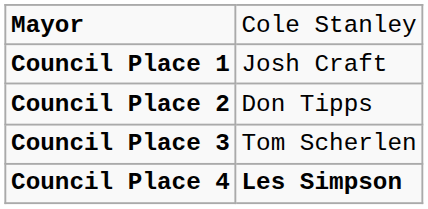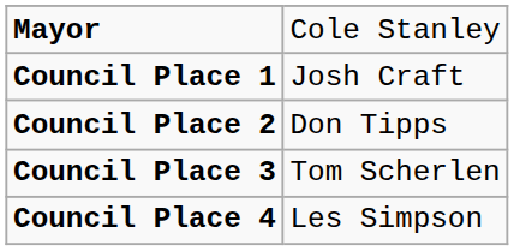Council Place 4 | column 2: bold -> normal
